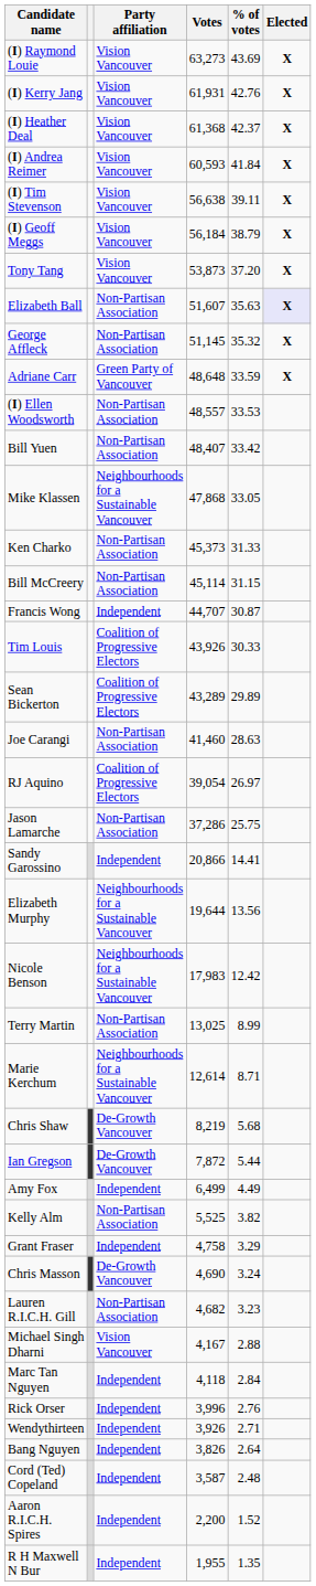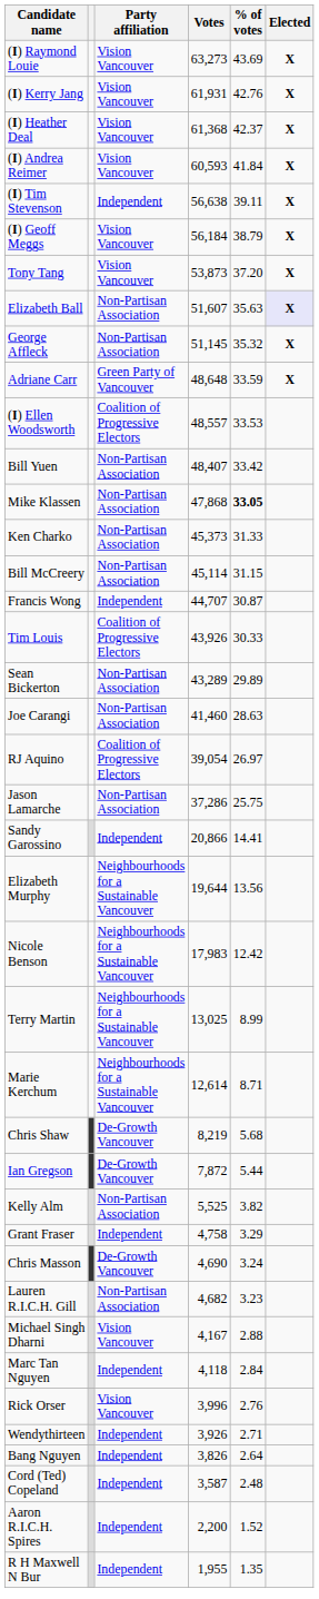(I) Tim Stevenson | Party affiliation: Vision Vancouver -> Independent
(I) Ellen Woodsworth | Party affiliation: Non-Partisan Association -> Coalition of Progressive Electors
Mike Klassen | Party affiliation: Neighbourhoods for a Sustainable Vancouver -> Non-Partisan Association
Mike Klassen | % of votes: normal -> bold
Sean Bickerton | Party affiliation: Coalition of Progressive Electors -> Non-Partisan Association
Terry Martin | Party affiliation: Non-Partisan Association -> Neighbourhoods for a Sustainable Vancouver
- row: Amy Fox | Independent | 6,499 | 4.49
Rick Orser | Party affiliation: Independent -> Vision Vancouver
